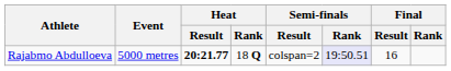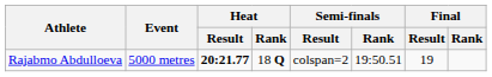Rajabmo Abdulloeva | Semi-finals / Rank: lavender background -> no background
Rajabmo Abdulloeva | Final / Result: 16 -> 19
